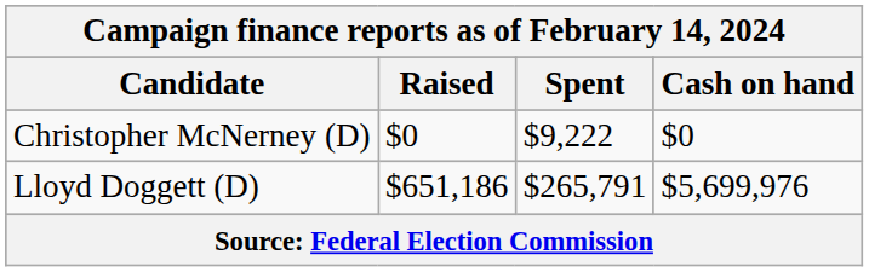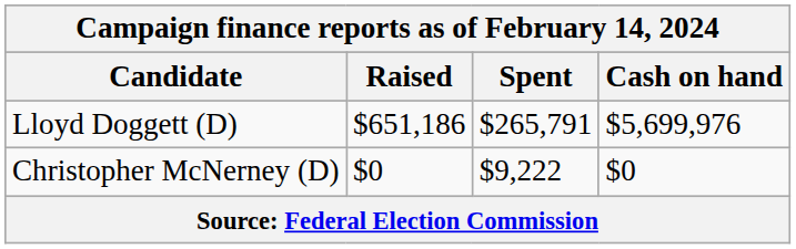rows swapped: Lloyd Doggett (D) <-> Christopher McNerney (D)
